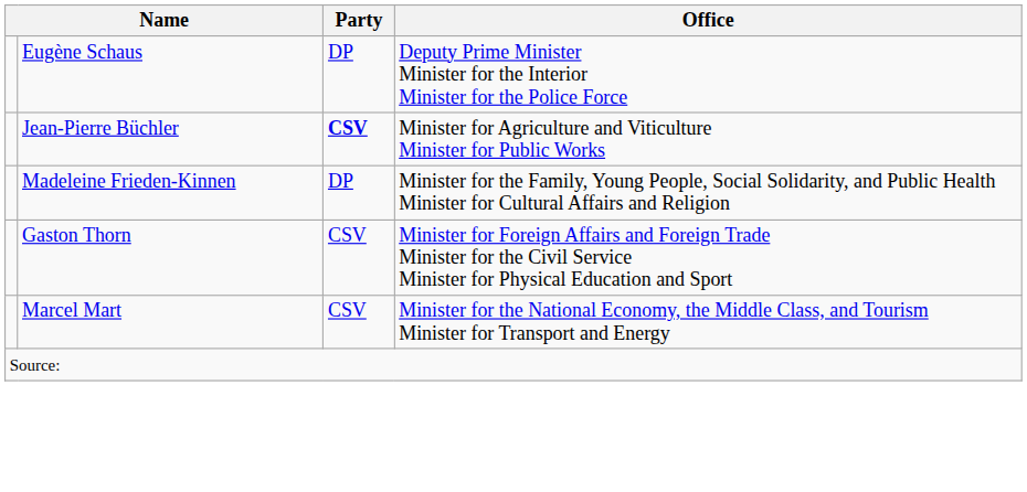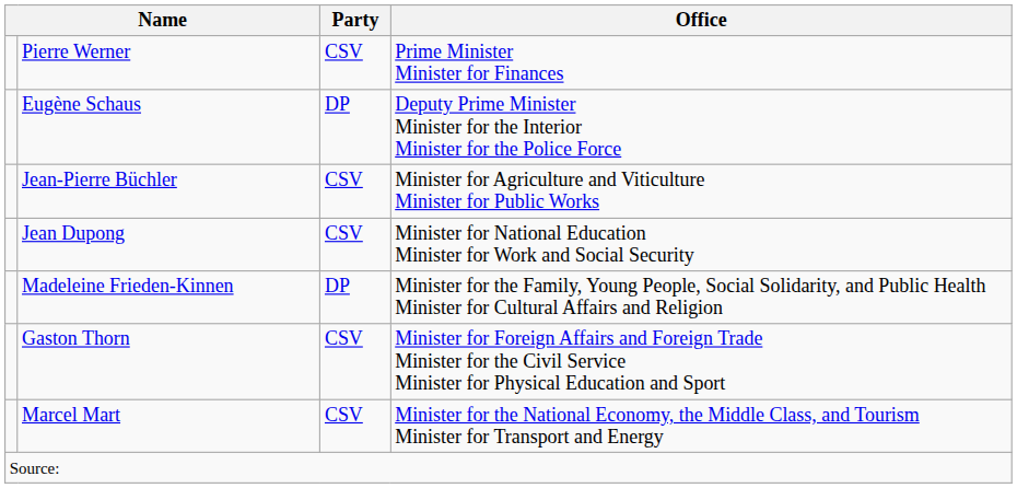+ row: Pierre Werner | CSV | Prime Minister Minister for Finances
Jean-Pierre Büchler | Party: bold -> normal
+ row: Jean Dupong | CSV | Minister for National Education Minister for Work and Social Security
